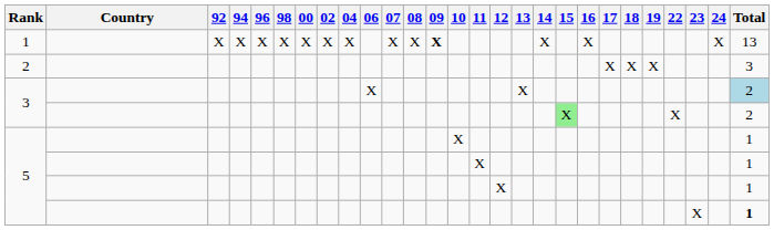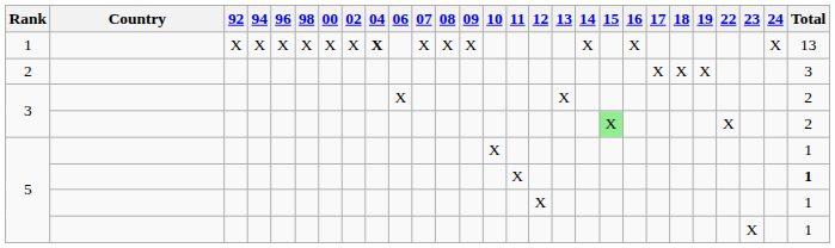row 2 | 04: normal -> bold
row 2 | 09: bold -> normal
row 4 | Total: lightblue background -> no background
row 7 | Total: normal -> bold
row 9 | Total: bold -> normal
